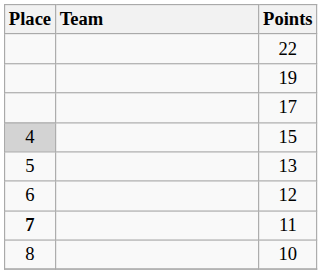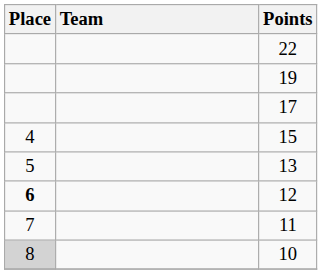15 | Place: lightgrey background -> no background
12 | Place: normal -> bold
11 | Place: bold -> normal
10 | Place: no background -> lightgrey background
